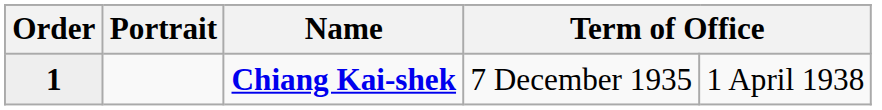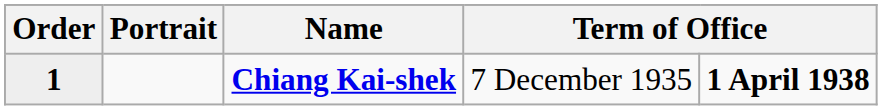1 | column 5: normal -> bold
